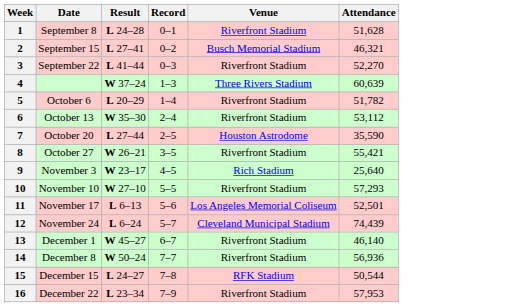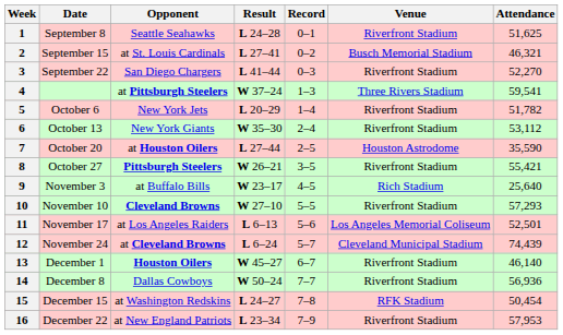+ column: Opponent | Seattle Seahawks | at St. Louis Cardinals | San Diego Chargers | at Pittsburgh Steelers | New York Jets | New York Giants | at Houston Oilers | Pittsburgh Steelers | at Buffalo Bills | Cleveland Browns | at Los Angeles Raiders | at Cleveland Browns | Houston Oilers | Dallas Cowboys | at Washington Redskins | at New England Patriots
1 | Attendance: 51,628 -> 51,625
4 | Attendance: 60,639 -> 59,541
15 | Attendance: 50,544 -> 50,454
